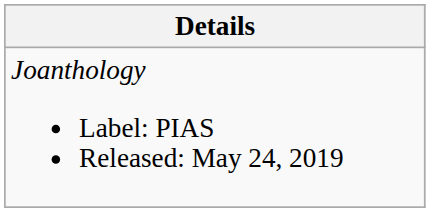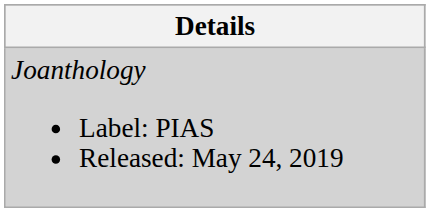row 2 | column 1: no background -> lightgrey background
